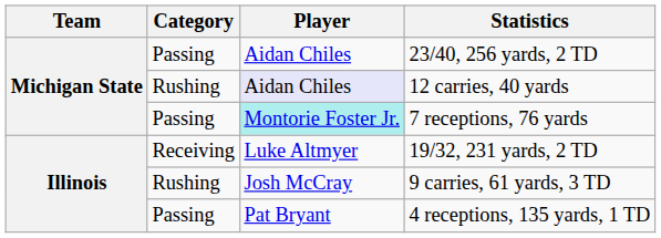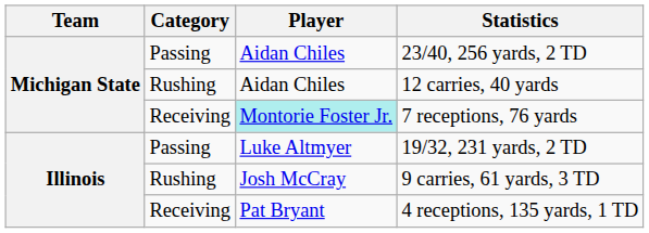12 carries, 40 yards | Player: lavender background -> no background
7 receptions, 76 yards | Category: Passing -> Receiving
19/32, 231 yards, 2 TD | Category: Receiving -> Passing
4 receptions, 135 yards, 1 TD | Category: Passing -> Receiving
